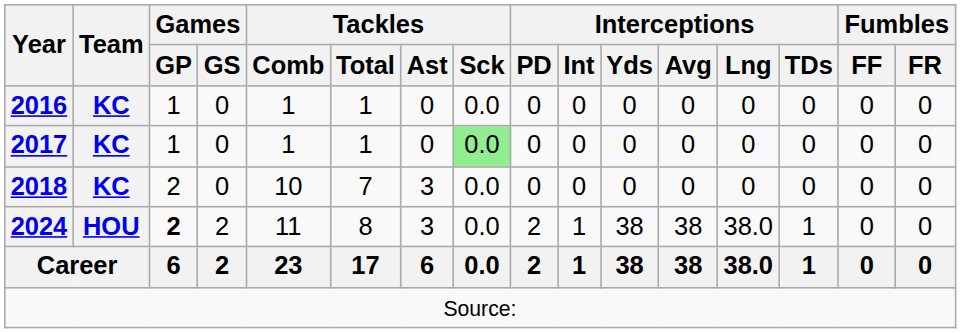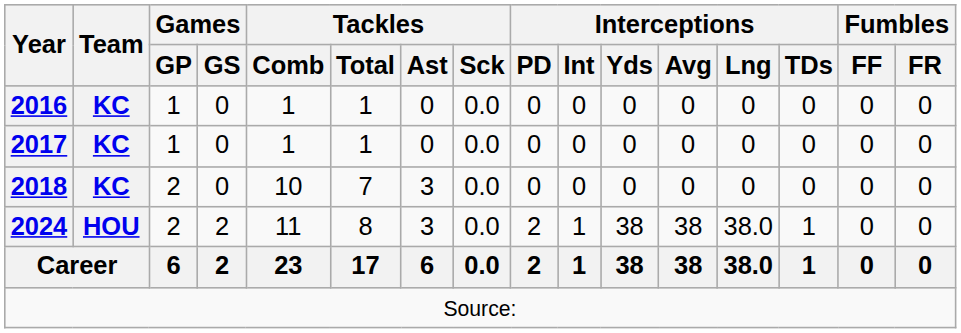2017 | Tackles / Sck: lightgreen background -> no background
2024 | Games / GP: bold -> normal
